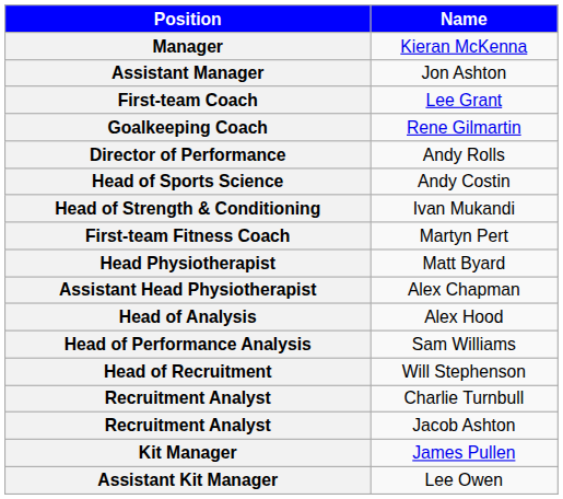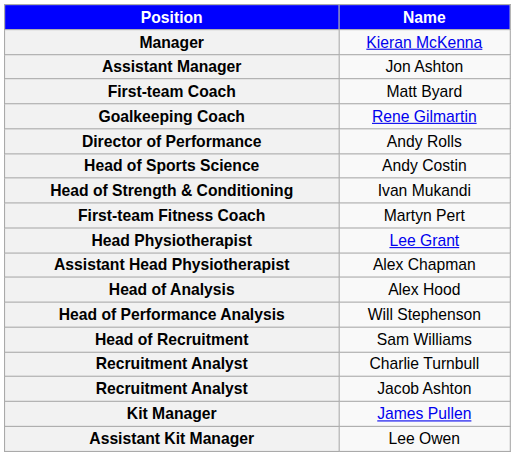row 4 | Name: Lee Grant -> Matt Byard
row 10 | Name: Matt Byard -> Lee Grant
row 13 | Name: Sam Williams -> Will Stephenson
row 14 | Name: Will Stephenson -> Sam Williams
